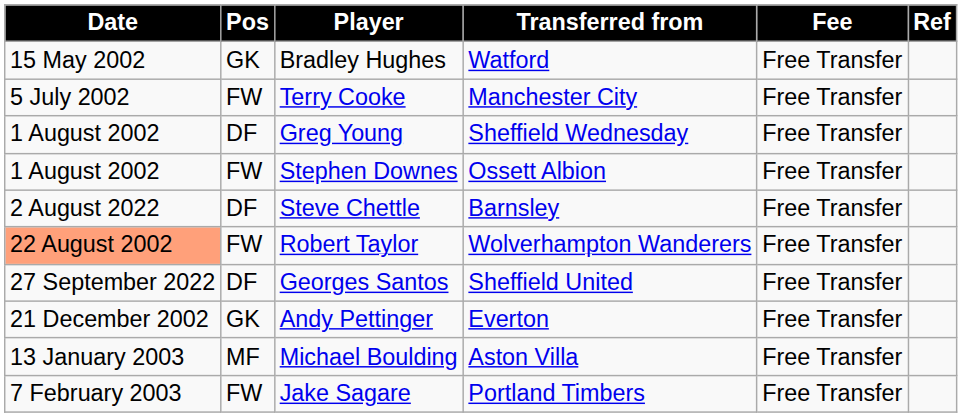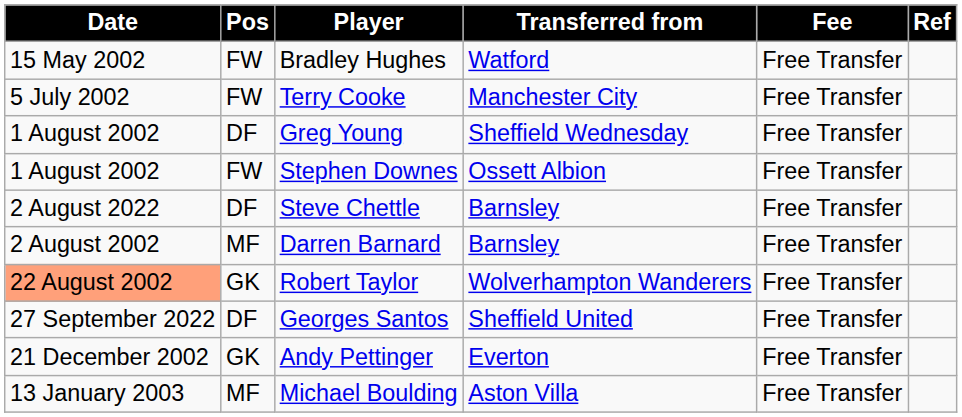Bradley Hughes | Pos: GK -> FW
+ row: 2 August 2002 | MF | Darren Barnard | Barnsley | Free Transfer
Robert Taylor | Pos: FW -> GK
- row: 7 February 2003 | FW | Jake Sagare | Portland Timbers | Free Transfer
